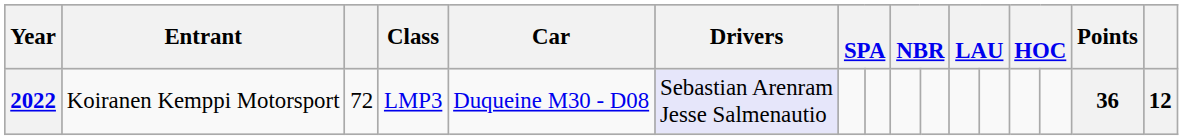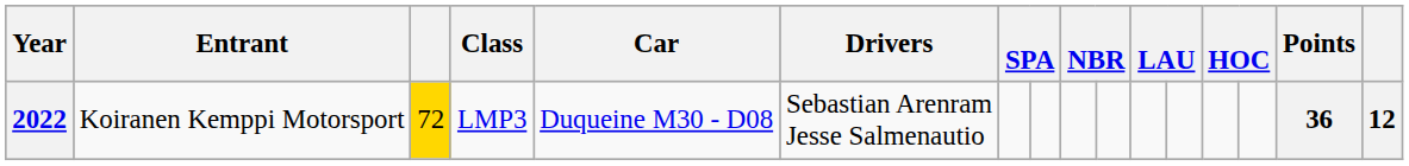2022 | column 3: no background -> gold background
2022 | Drivers: lavender background -> no background
